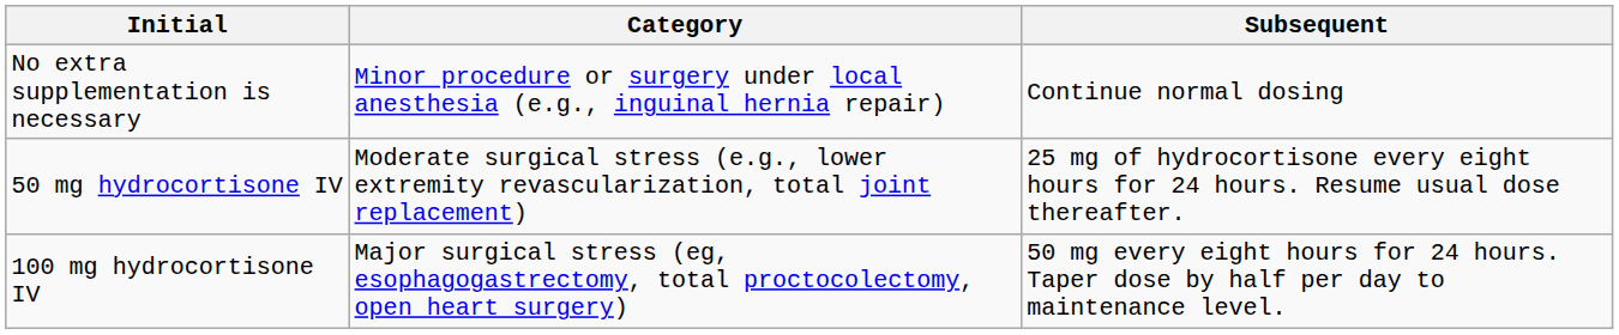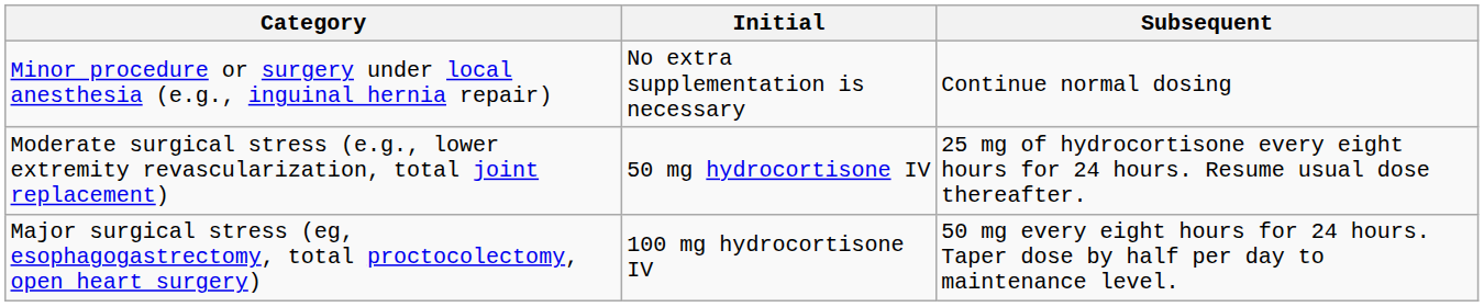columns swapped: Category <-> Initial
